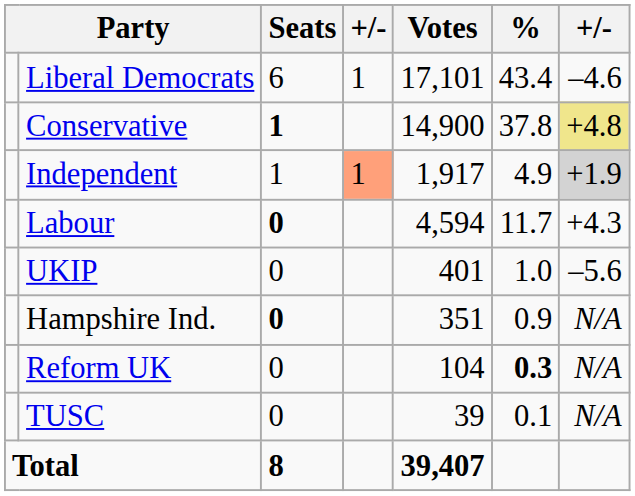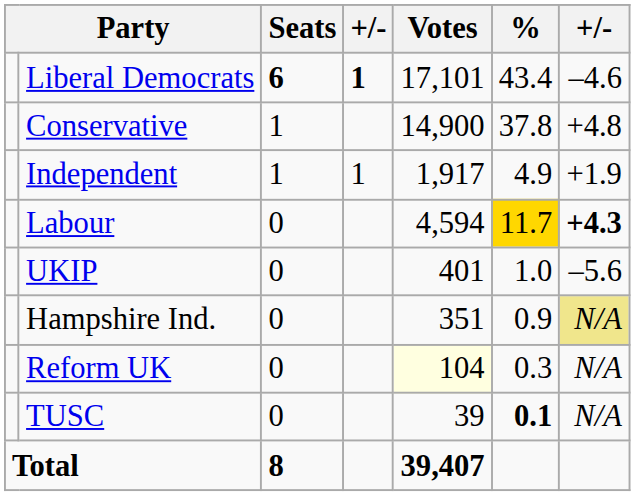Liberal Democrats | Seats: normal -> bold
Liberal Democrats | column 4: normal -> bold
Conservative | Seats: bold -> normal
Conservative | column 7: khaki background -> no background
Independent | column 4: lightsalmon background -> no background
Independent | column 7: lightgrey background -> no background
Labour | Seats: bold -> normal
Labour | %: no background -> gold background
Labour | column 7: normal -> bold
Hampshire Ind. | Seats: bold -> normal
Hampshire Ind. | column 7: no background -> khaki background
Reform UK | Votes: no background -> lightyellow background
Reform UK | %: bold -> normal
TUSC | %: normal -> bold
